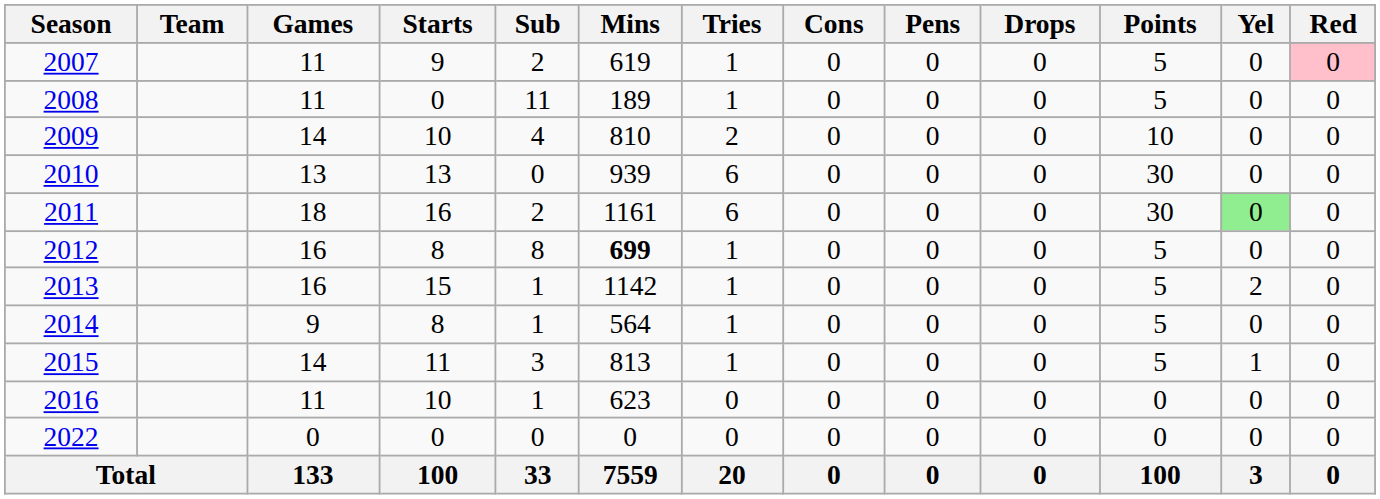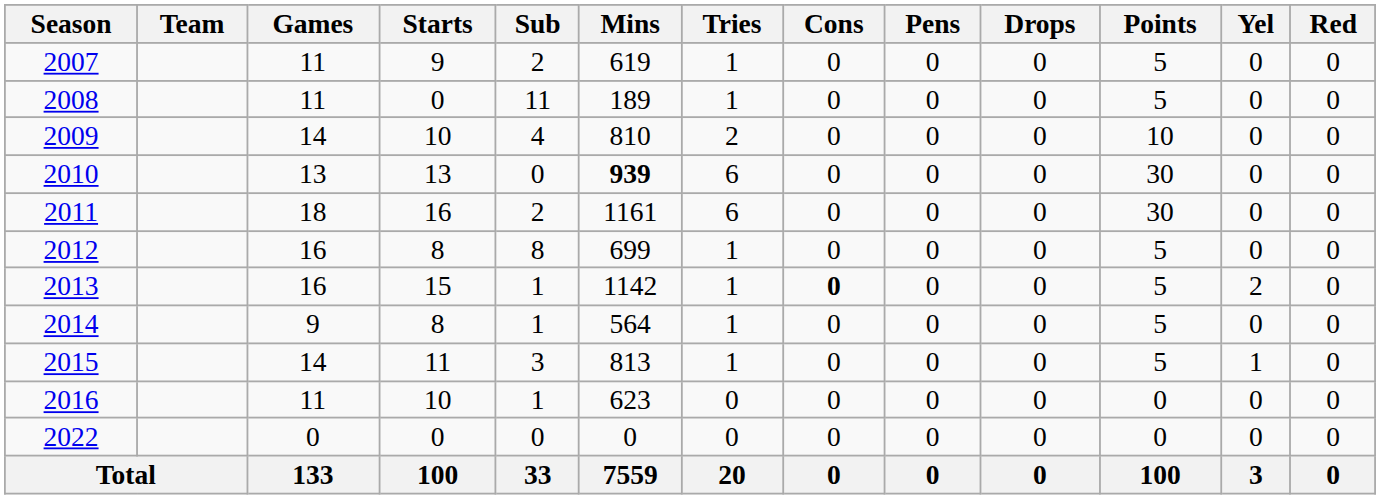2007 | Red: pink background -> no background
2010 | Mins: normal -> bold
2011 | Yel: lightgreen background -> no background
2012 | Mins: bold -> normal
2013 | Cons: normal -> bold
